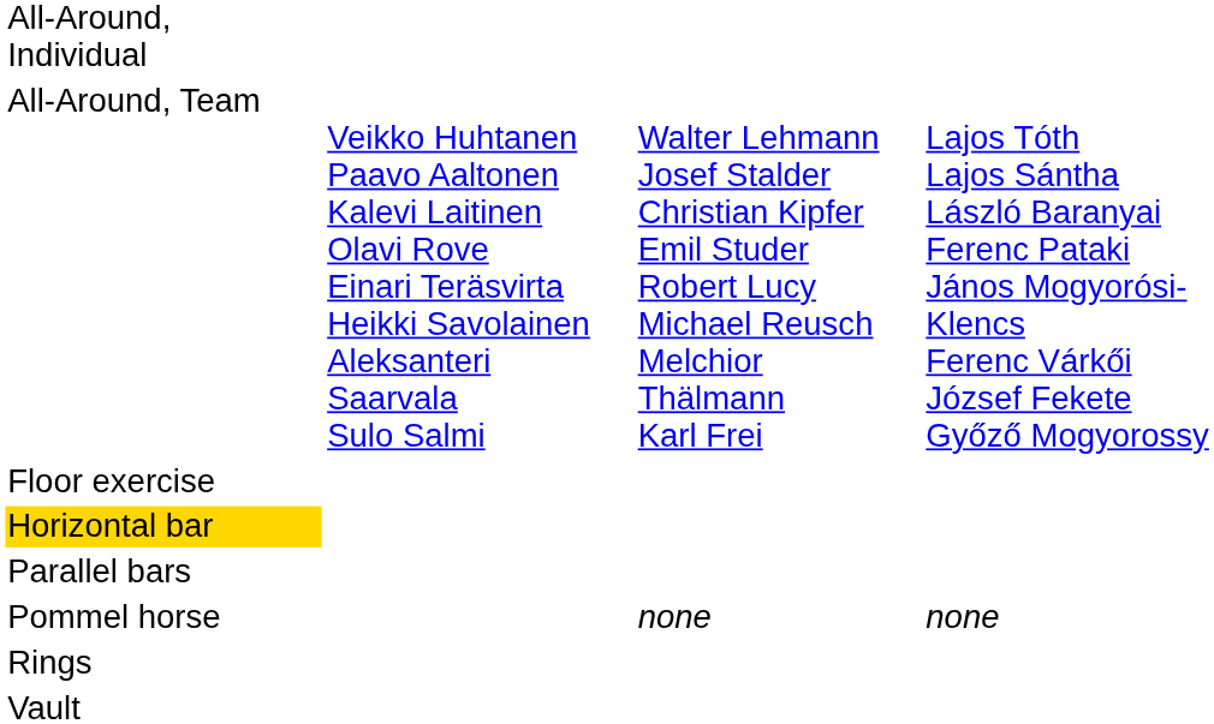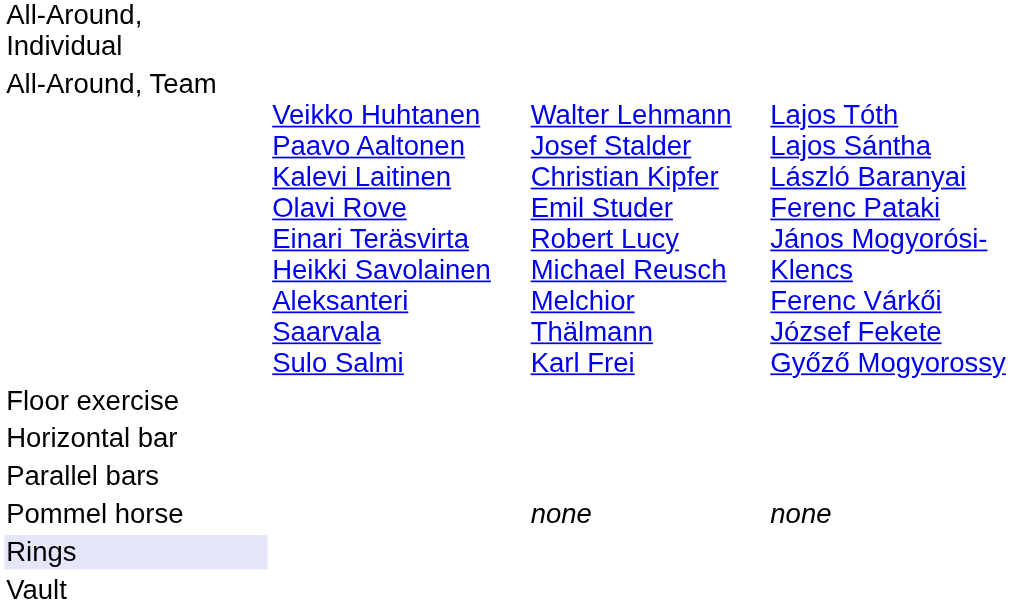Horizontal bar | column 1: gold background -> no background
Rings | column 1: no background -> lavender background
